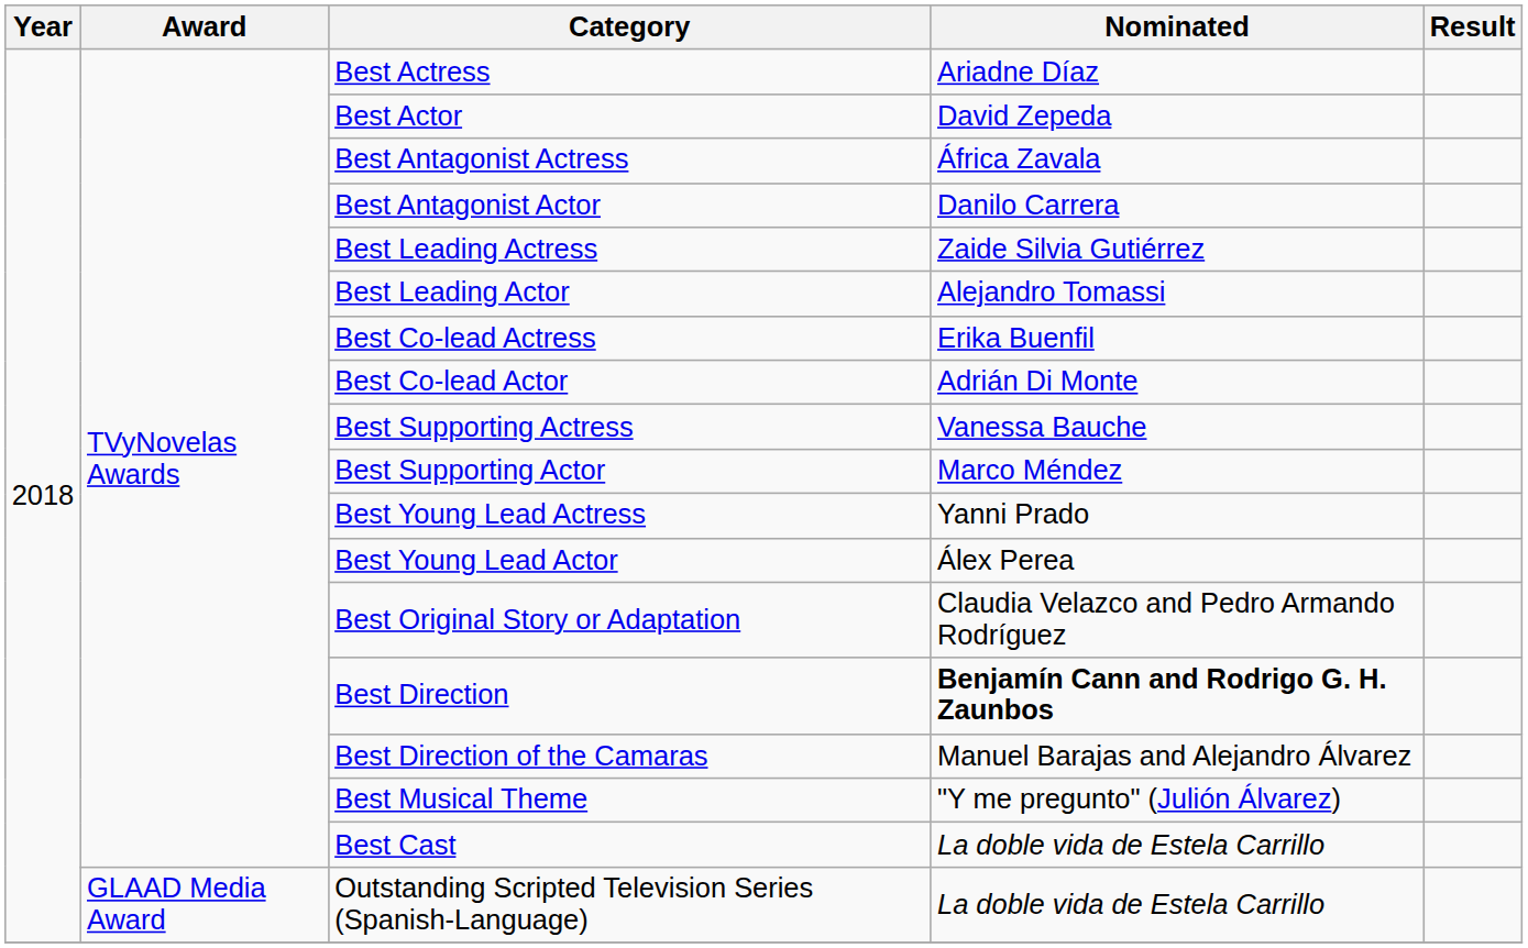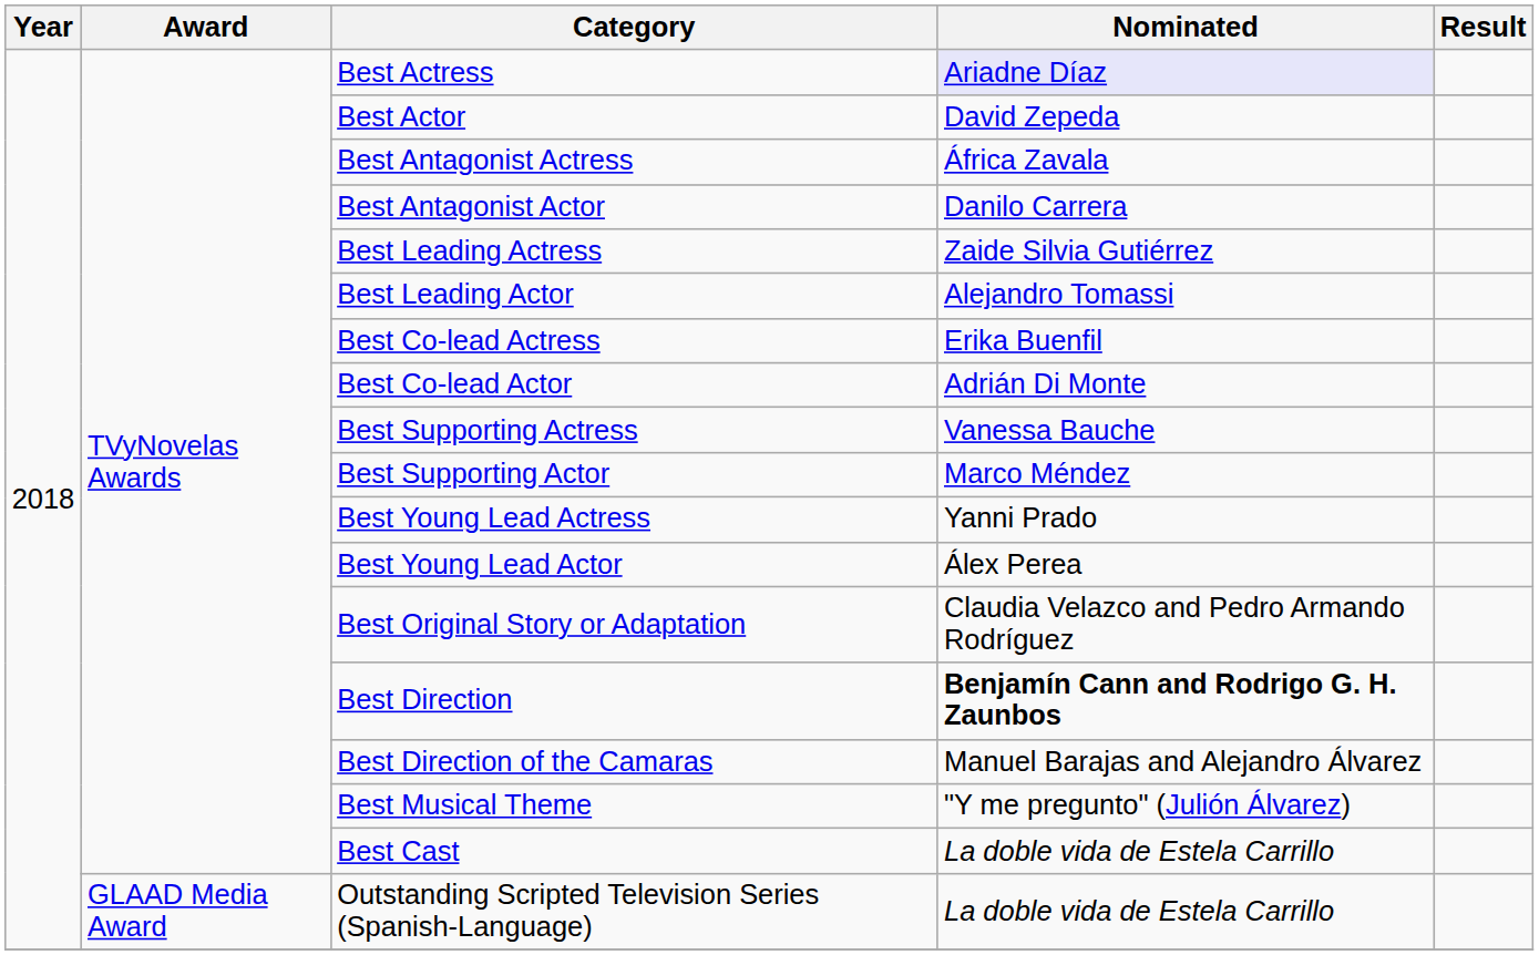Best Actress | Nominated: no background -> lavender background
